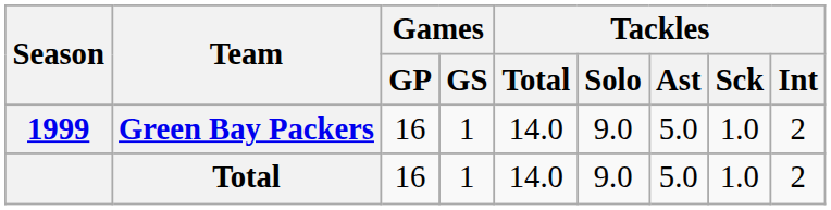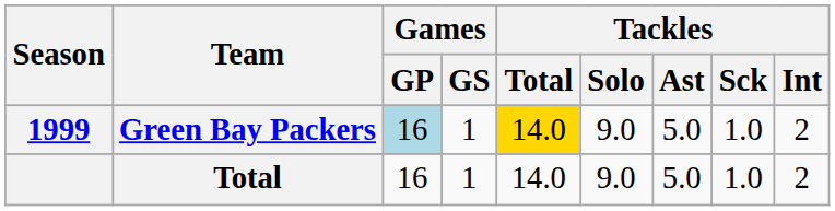Green Bay Packers | Games / GP: no background -> lightblue background
Green Bay Packers | Tackles / Total: no background -> gold background
